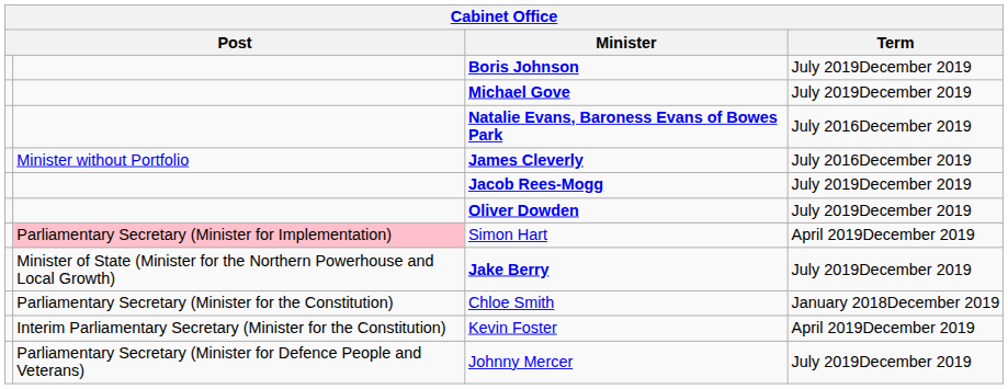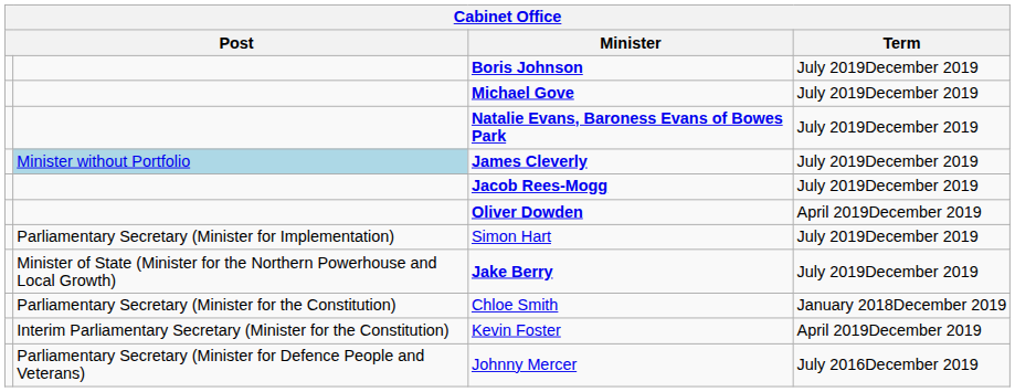Natalie Evans, Baroness Evans of Bowes Park | Term: July 2016December 2019 -> July 2019December 2019
James Cleverly | column 2: no background -> lightblue background
James Cleverly | Term: July 2016December 2019 -> July 2019December 2019
Oliver Dowden | Term: July 2019December 2019 -> April 2019December 2019
Simon Hart | column 2: pink background -> no background
Simon Hart | Term: April 2019December 2019 -> July 2019December 2019
Johnny Mercer | Term: July 2019December 2019 -> July 2016December 2019
